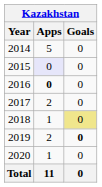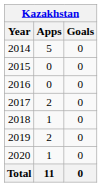2015 | Apps: lavender background -> no background
2016 | Apps: bold -> normal
2018 | Goals: khaki background -> no background
2019 | Goals: bold -> normal
